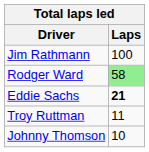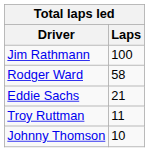Rodger Ward | Laps: lightgreen background -> no background
Eddie Sachs | Laps: bold -> normal
